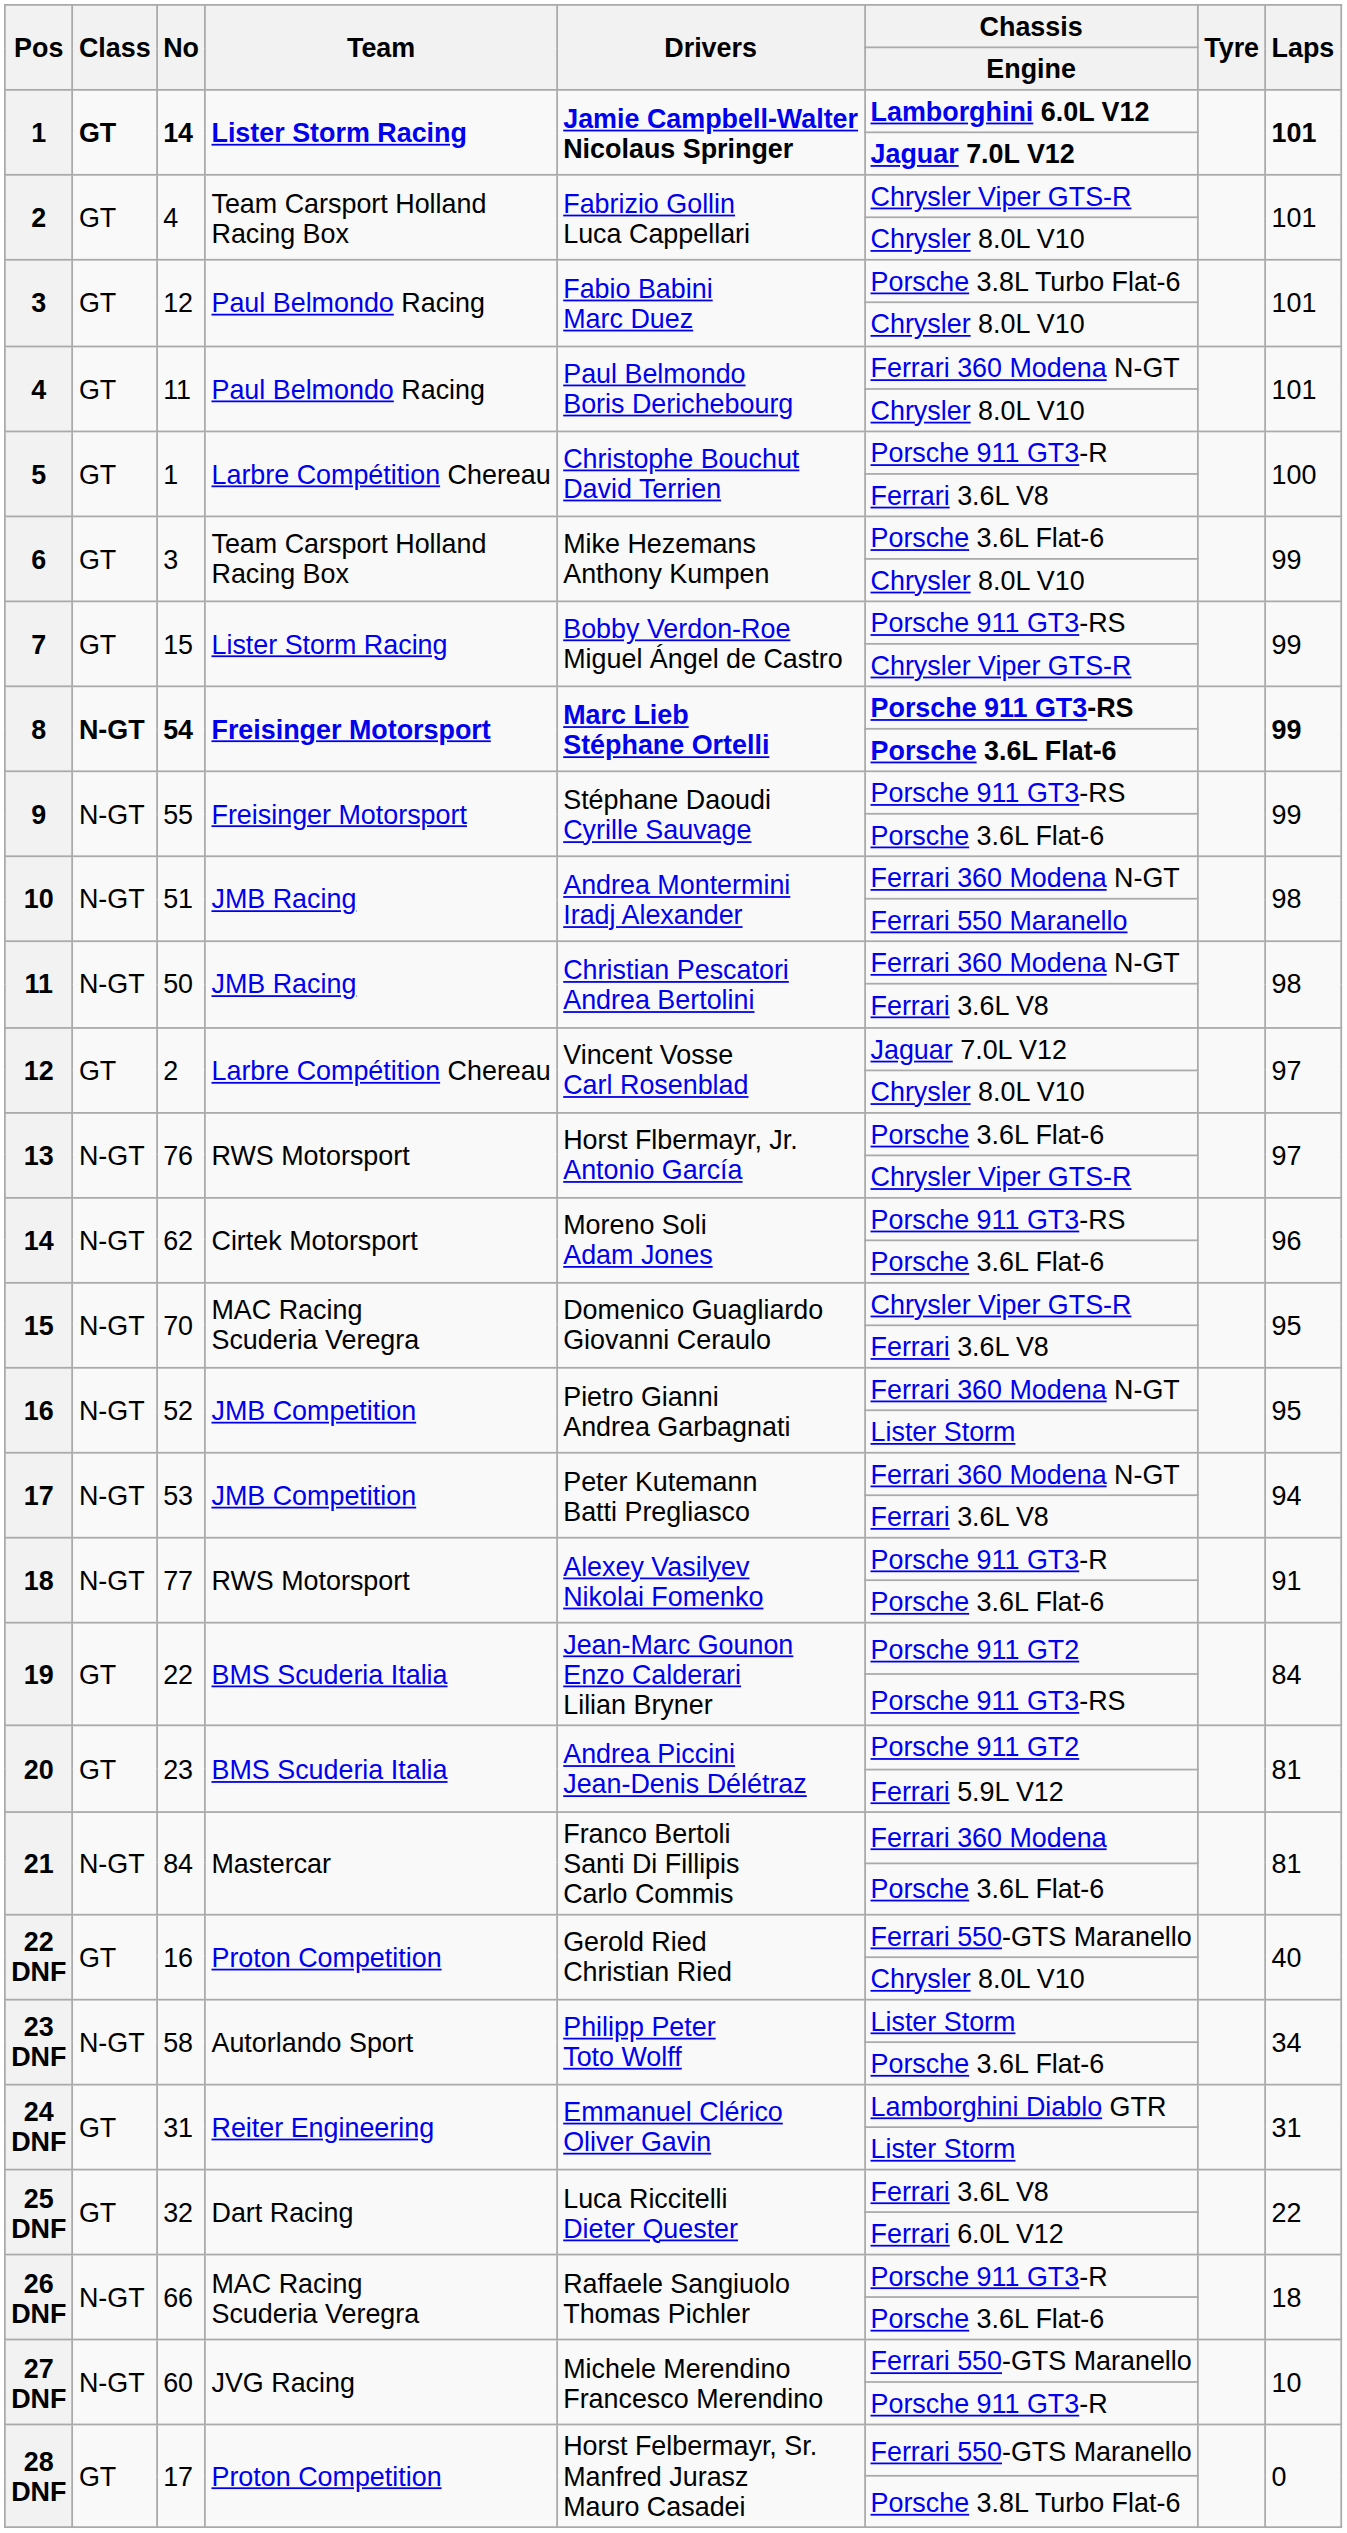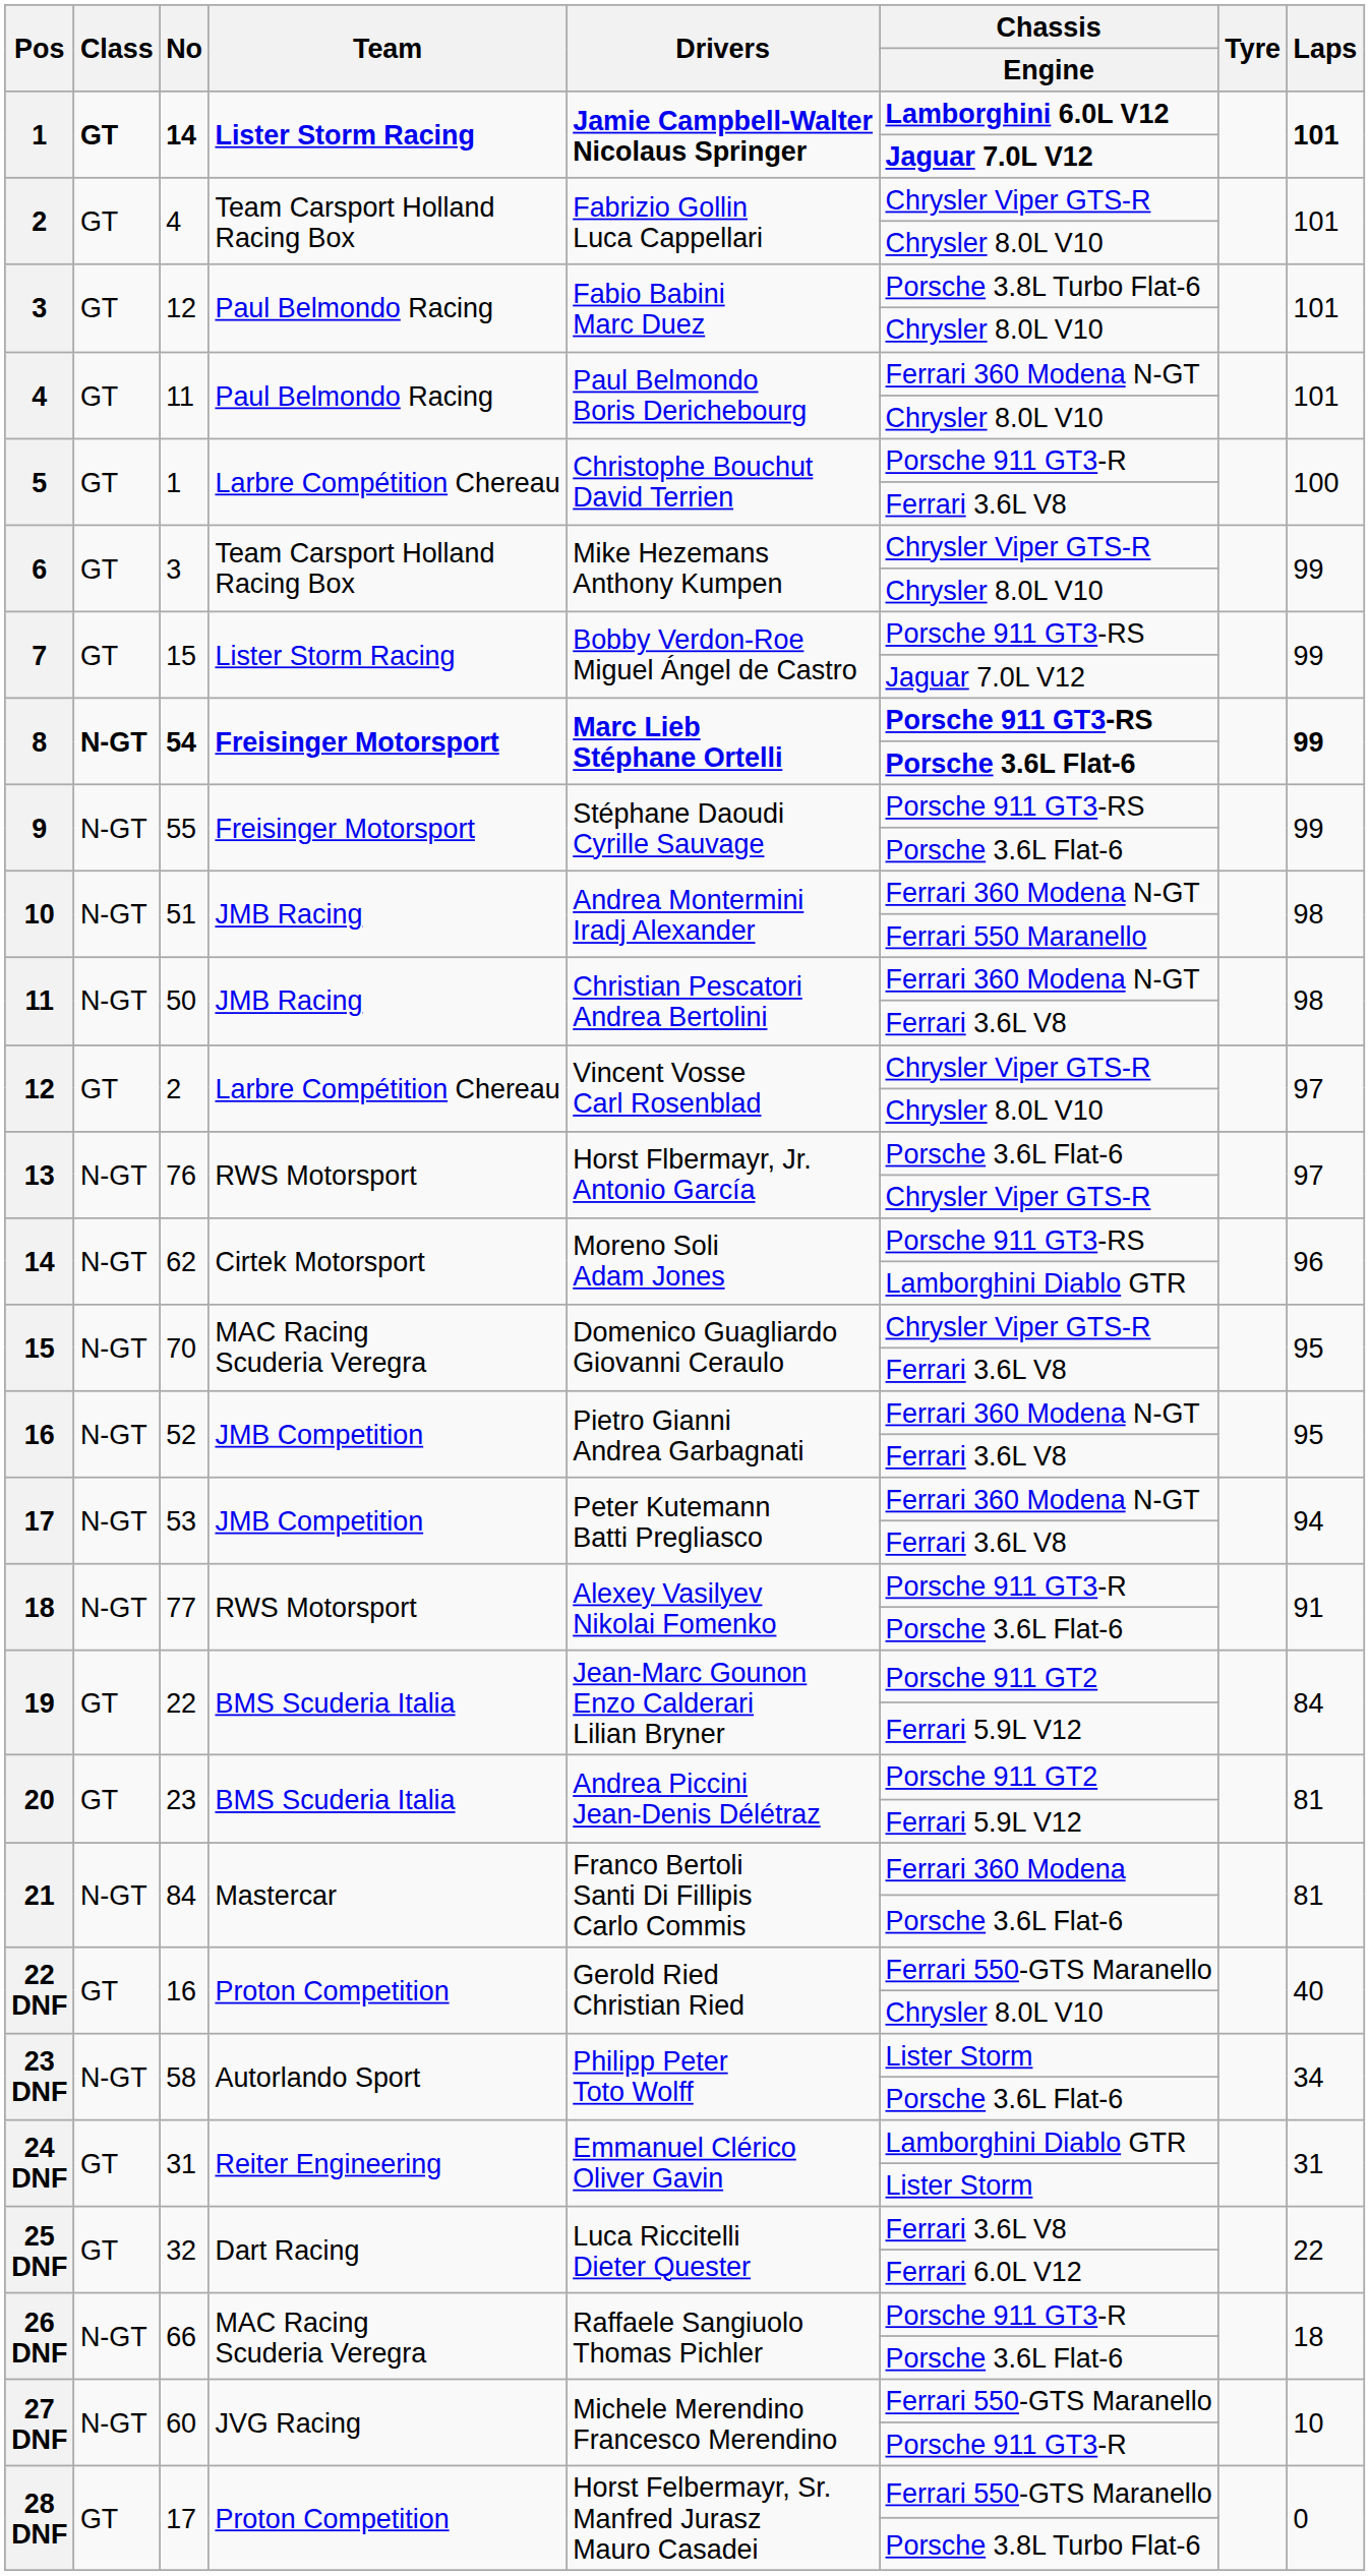row 13 | Chassis / Engine: Porsche 3.6L Flat-6 -> Chrysler Viper GTS-R
row 16 | Chassis / Engine: Chrysler Viper GTS-R -> Jaguar 7.0L V12
row 25 | Chassis / Engine: Jaguar 7.0L V12 -> Chrysler Viper GTS-R
row 30 | Chassis / Engine: Porsche 3.6L Flat-6 -> Lamborghini Diablo GTR
row 34 | Chassis / Engine: Lister Storm -> Ferrari 3.6L V8
row 40 | Chassis / Engine: Porsche 911 GT3-RS -> Ferrari 5.9L V12
